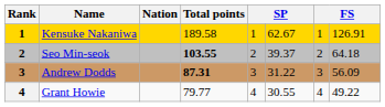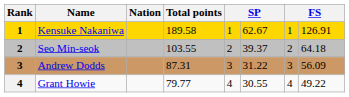Seo Min-seok | Total points: bold -> normal
Andrew Dodds | Total points: bold -> normal
